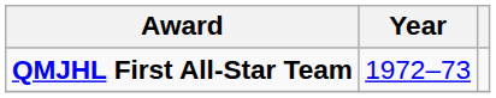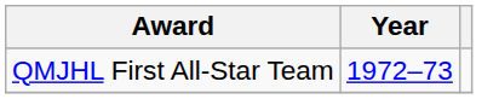row 2 | Award: bold -> normal
